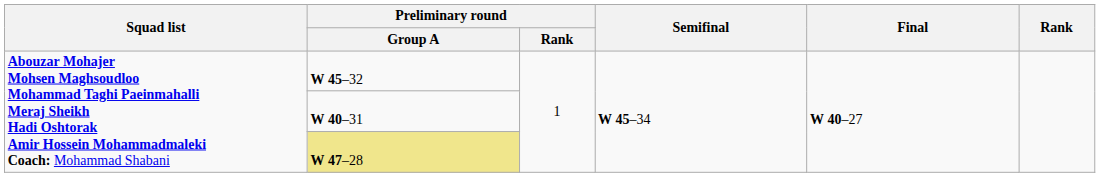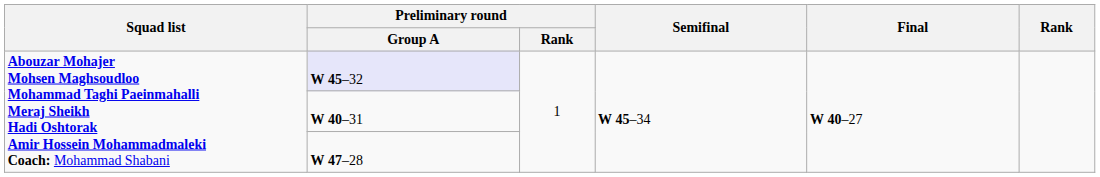W 45–32 | Preliminary round / Group A: no background -> lavender background
W 47–28 | Preliminary round / Group A: khaki background -> no background
